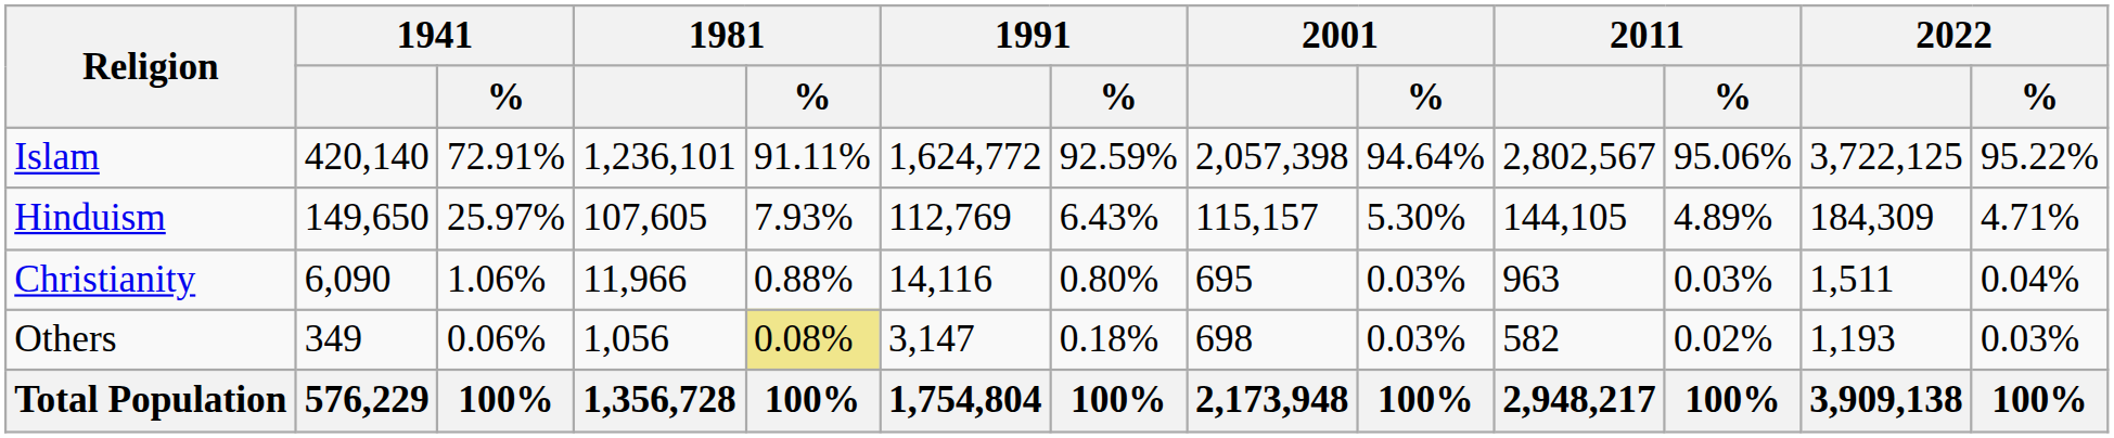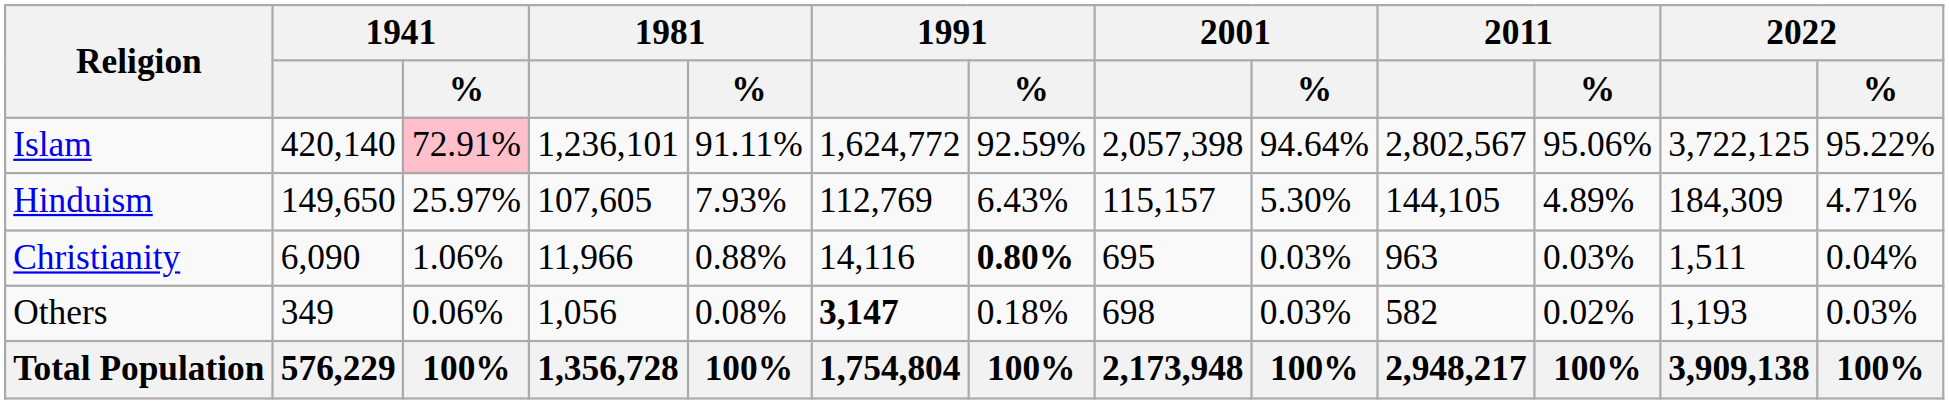Islam | 1941 / %: no background -> pink background
Christianity | 1991 / %: normal -> bold
Others | 1981 / %: khaki background -> no background
Others | 1991: normal -> bold
